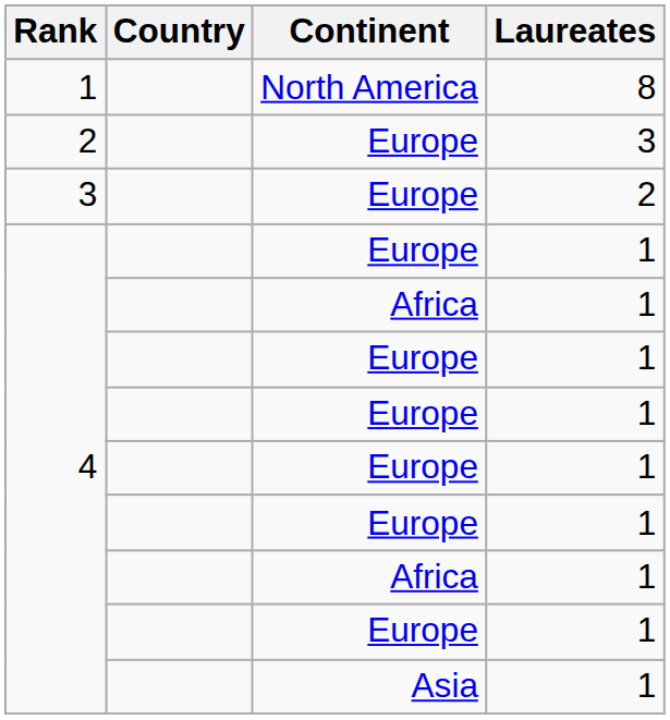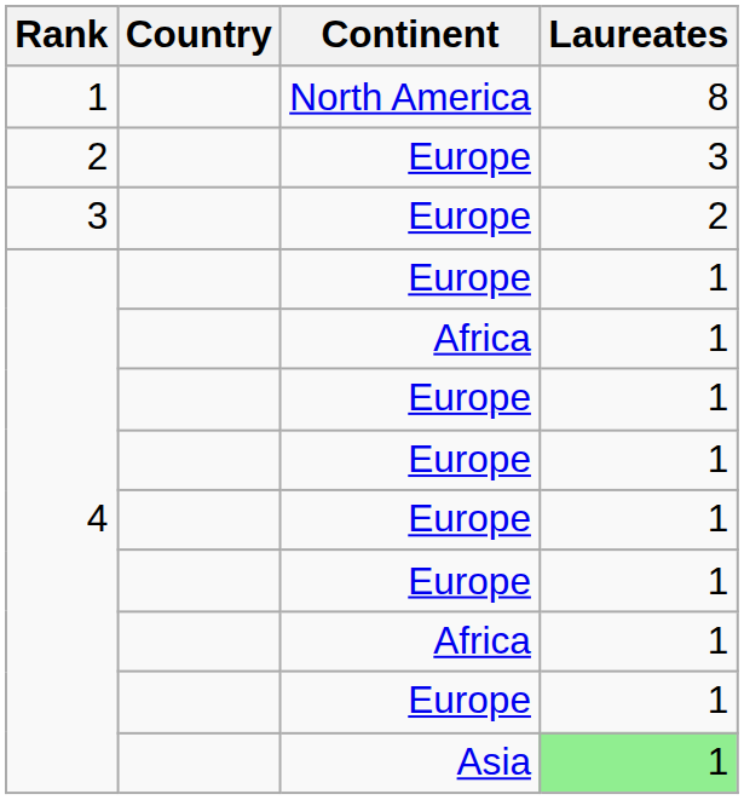4 / Asia | Laureates: no background -> lightgreen background
